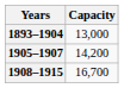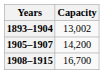1893–1904 | Capacity: 13,000 -> 13,002
